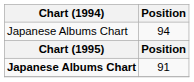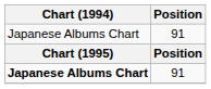row 2 | Position: 94 -> 91
